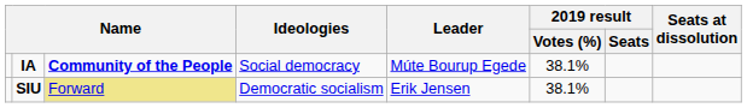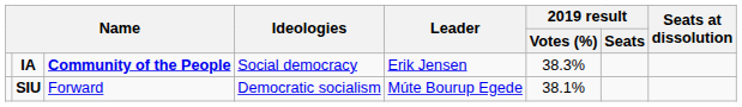IA | Leader: Múte Bourup Egede -> Erik Jensen
IA | 2019 result / Votes (%): 38.1% -> 38.3%
SIU | column 3: khaki background -> no background
SIU | Leader: Erik Jensen -> Múte Bourup Egede
